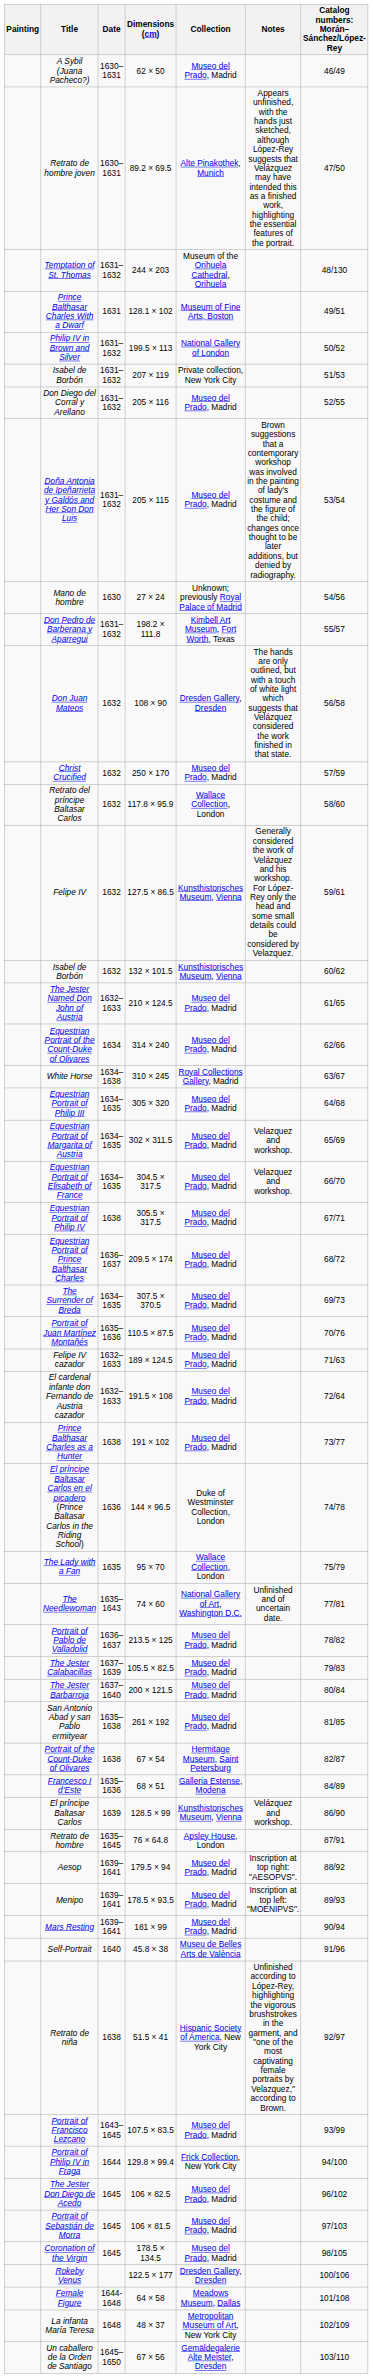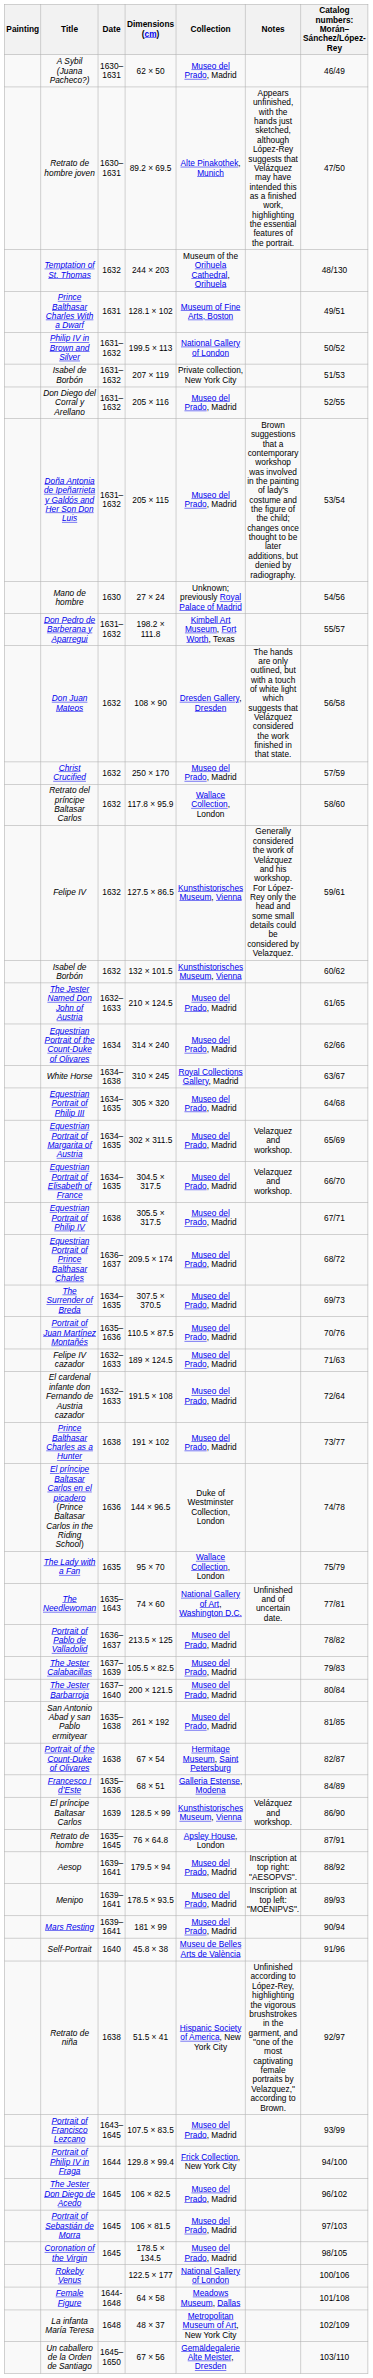Temptation of St. Thomas | Date: 1631–1632 -> 1632
Rokeby Venus | Collection: Dresden Gallery, Dresden -> National Gallery of London
